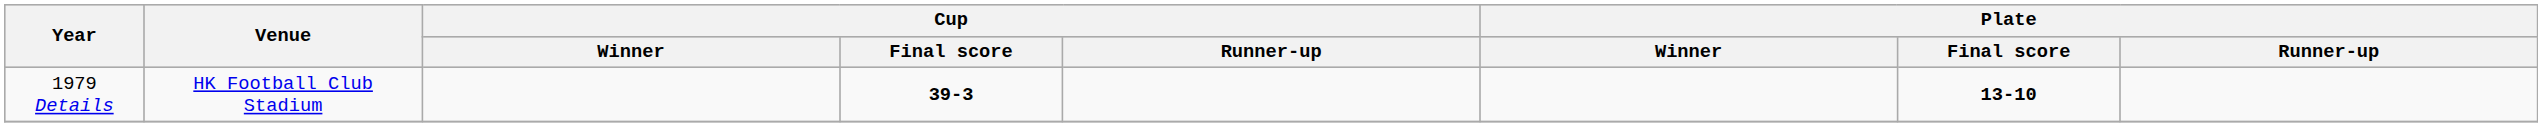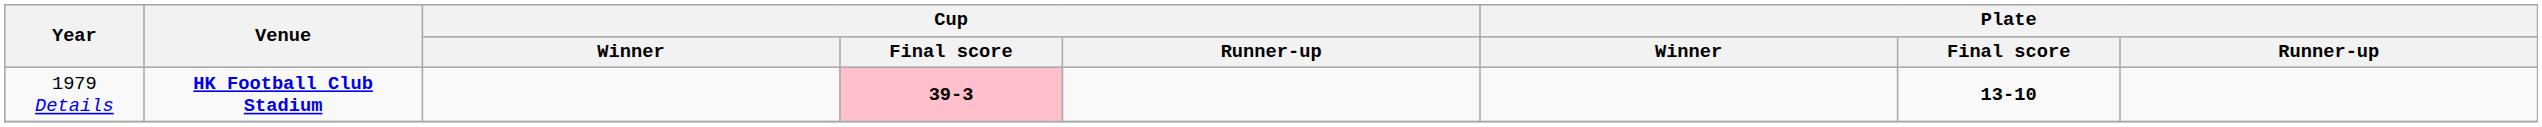1979 Details | Venue: normal -> bold
1979 Details | Cup / Final score: no background -> pink background
